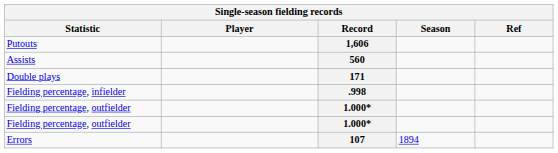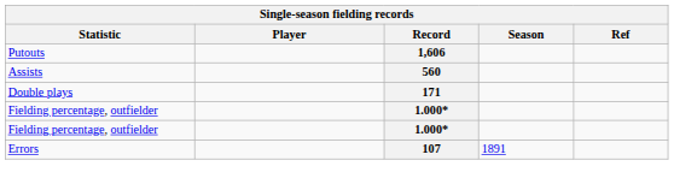- row: Fielding percentage, infielder | .998
Errors | Season: 1894 -> 1891
